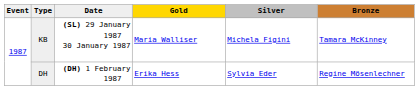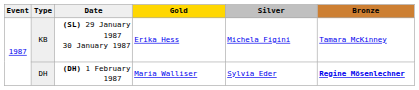KB | Gold: Maria Walliser -> Erika Hess
DH | Gold: Erika Hess -> Maria Walliser
DH | Bronze: normal -> bold
